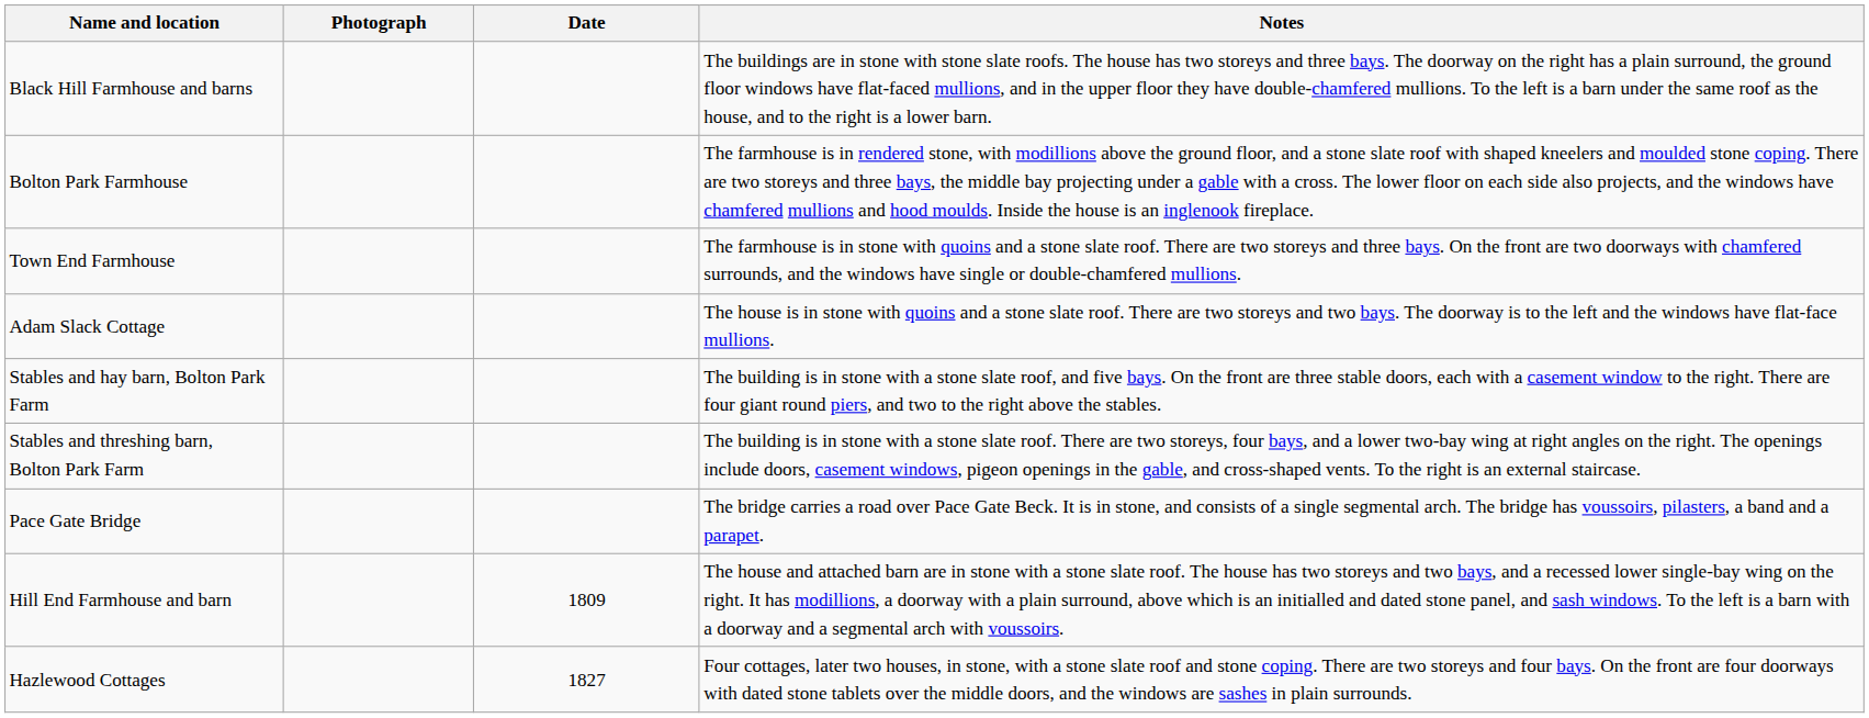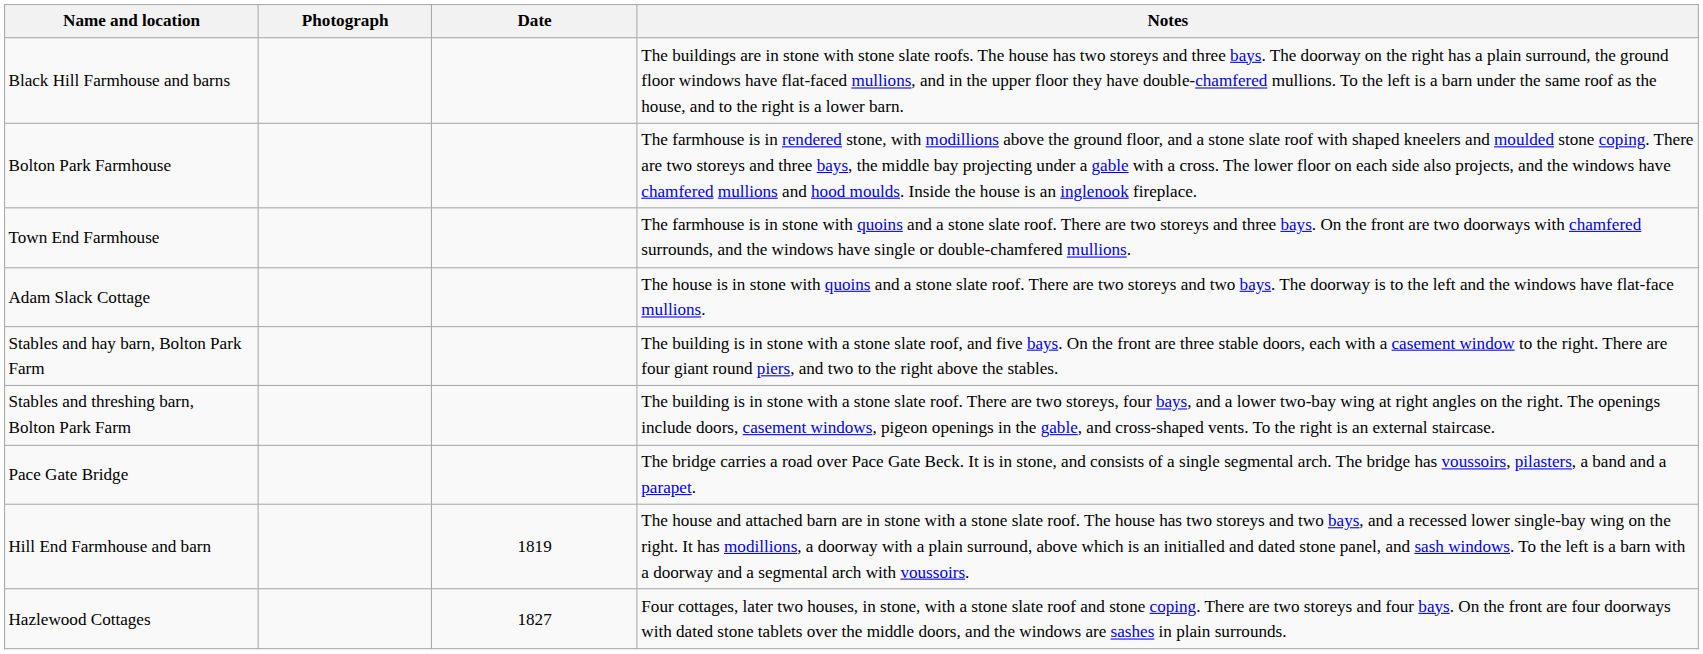Hill End Farmhouse and barn | Date: 1809 -> 1819
